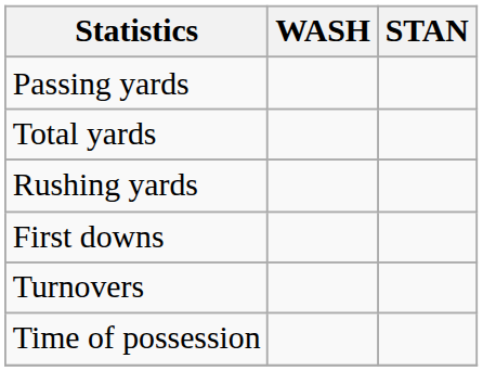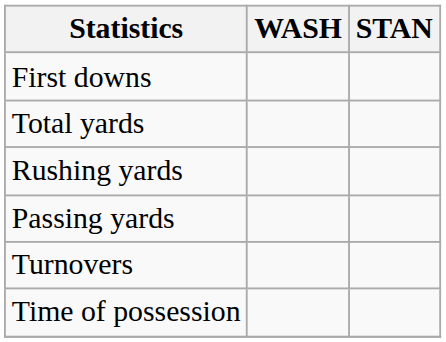rows swapped: First downs <-> Passing yards
